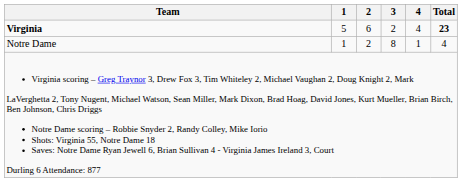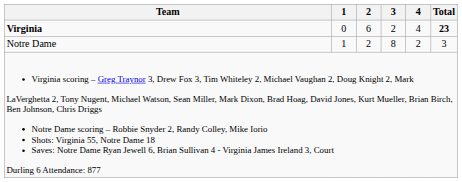Virginia | 1: 5 -> 0
Notre Dame | 4: 1 -> 2
Notre Dame | Total: 4 -> 3
